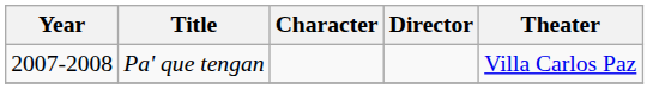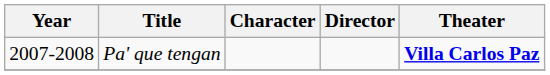Pa' que tengan | Theater: normal -> bold
